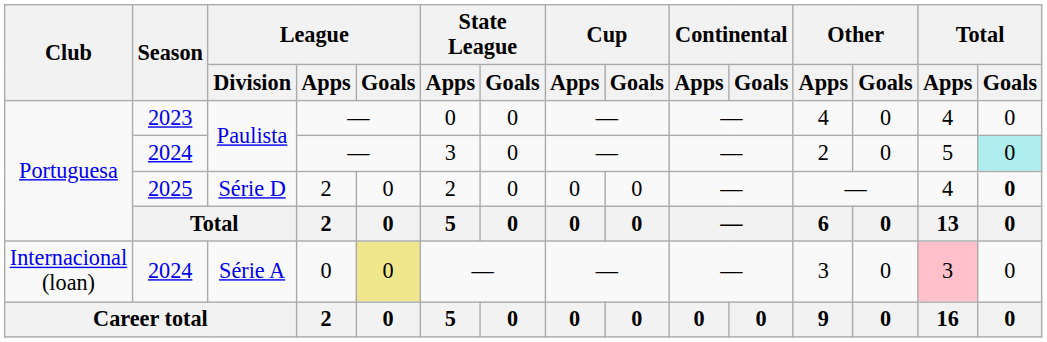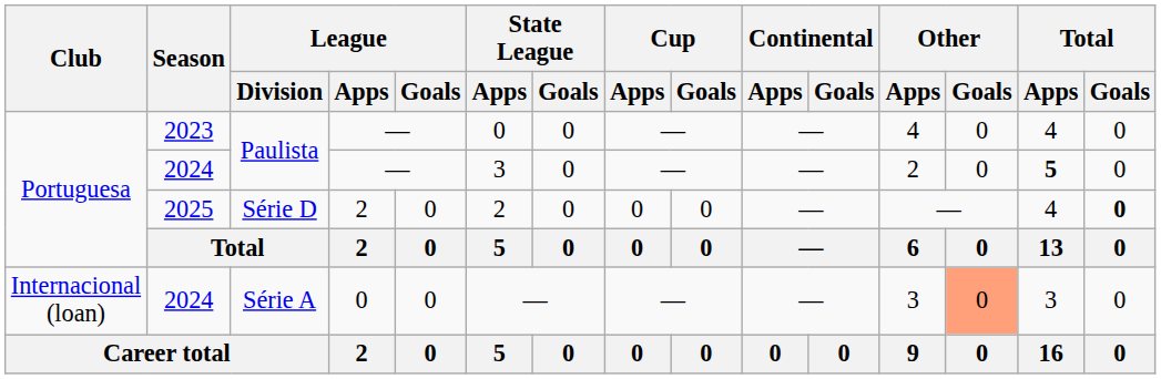2024 / Paulista | Total / Apps: normal -> bold
2024 / Paulista | Total / Goals: paleturquoise background -> no background
2024 / Série A | League / Goals: khaki background -> no background
2024 / Série A | Other / Goals: no background -> lightsalmon background
2024 / Série A | Total / Apps: pink background -> no background
